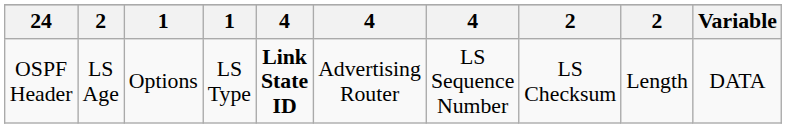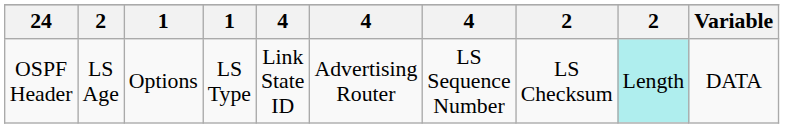OSPF Header | column 5: bold -> normal
OSPF Header | column 9: no background -> paleturquoise background
